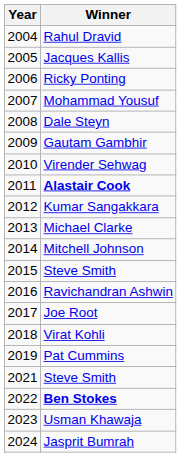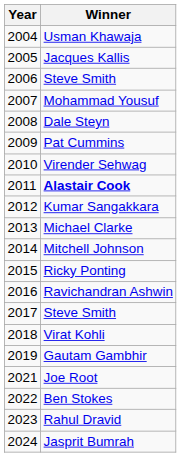row 2 | Winner: Rahul Dravid -> Usman Khawaja
row 4 | Winner: Ricky Ponting -> Steve Smith
row 7 | Winner: Gautam Gambhir -> Pat Cummins
row 13 | Winner: Steve Smith -> Ricky Ponting
row 15 | Winner: Joe Root -> Steve Smith
row 17 | Winner: Pat Cummins -> Gautam Gambhir
row 18 | Winner: Steve Smith -> Joe Root
row 19 | Winner: bold -> normal
row 20 | Winner: Usman Khawaja -> Rahul Dravid
